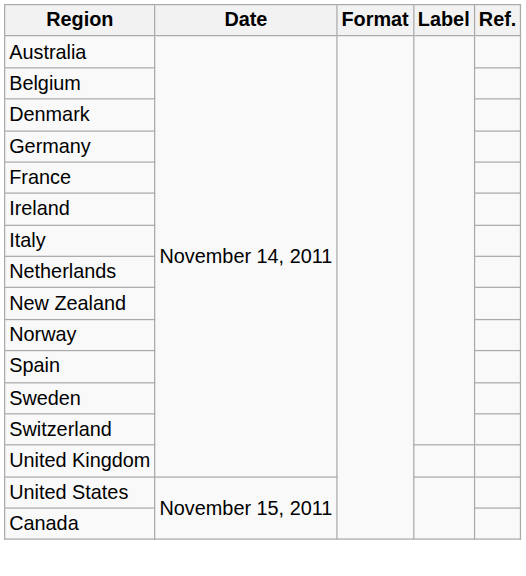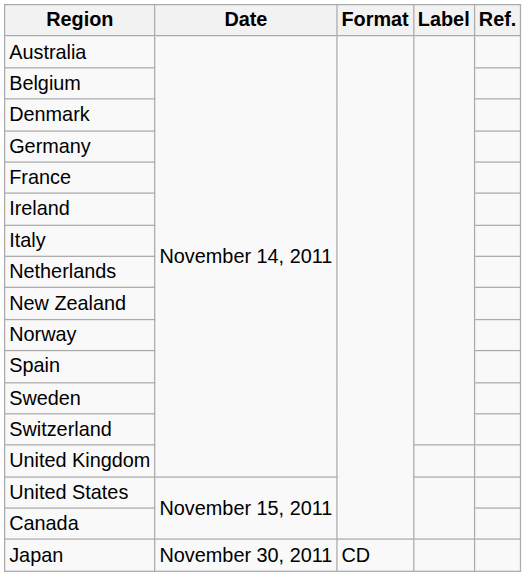+ row: Japan | November 30, 2011 | CD
